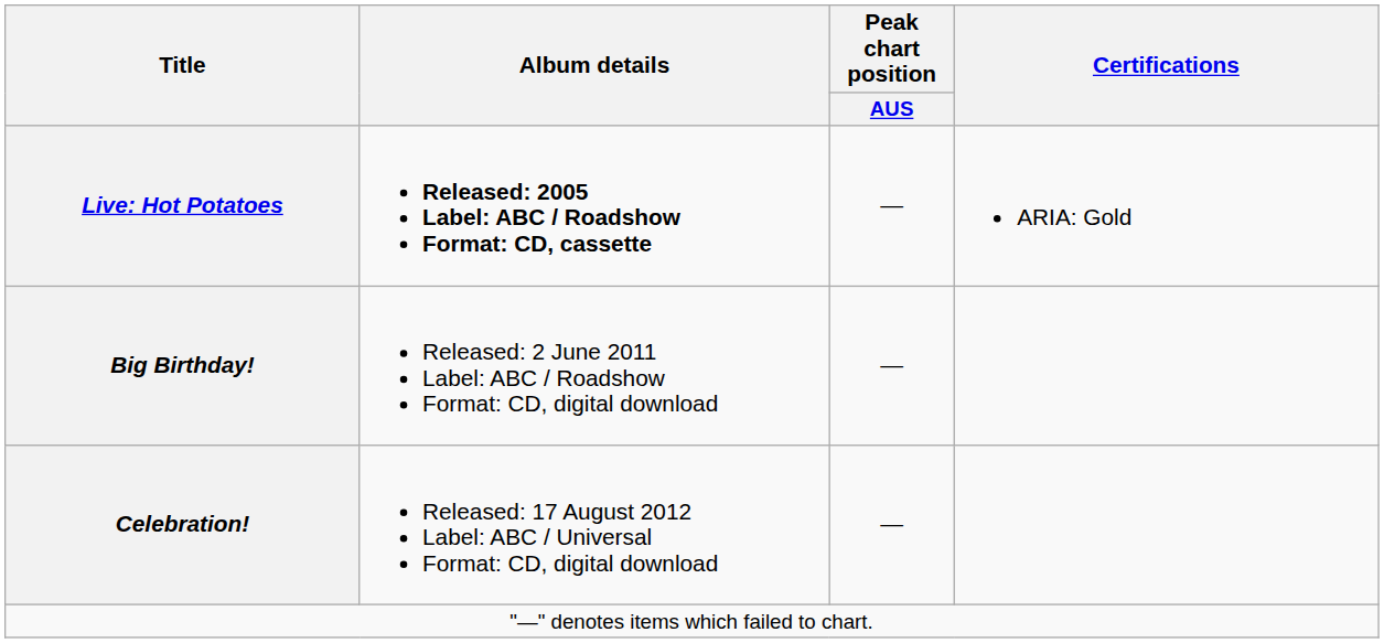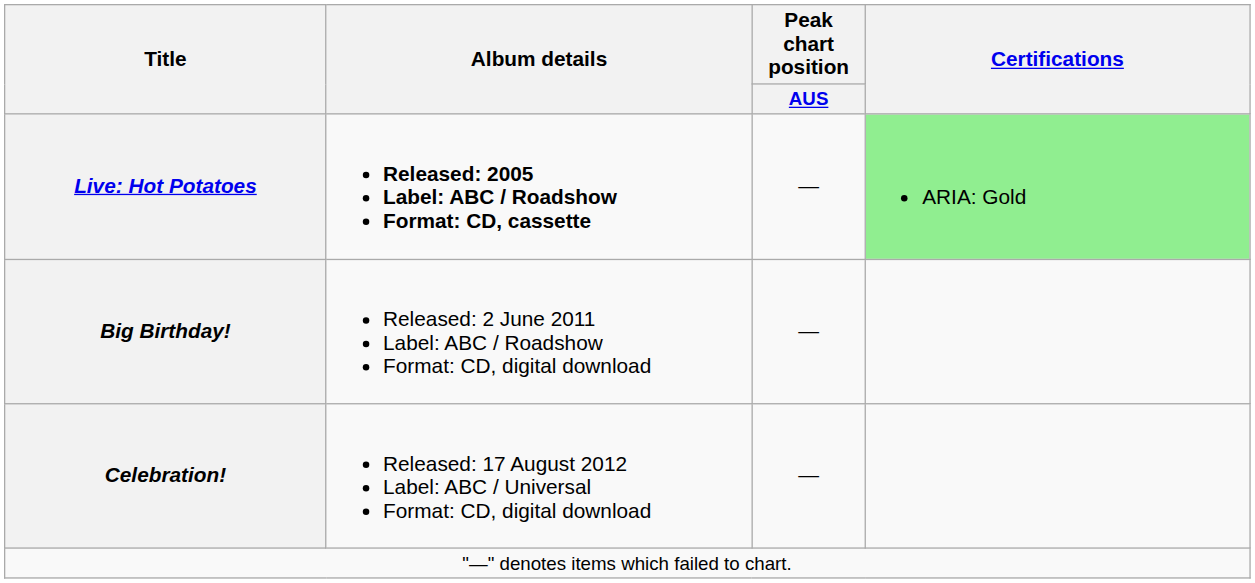Live: Hot Potatoes | Certifications: no background -> lightgreen background
